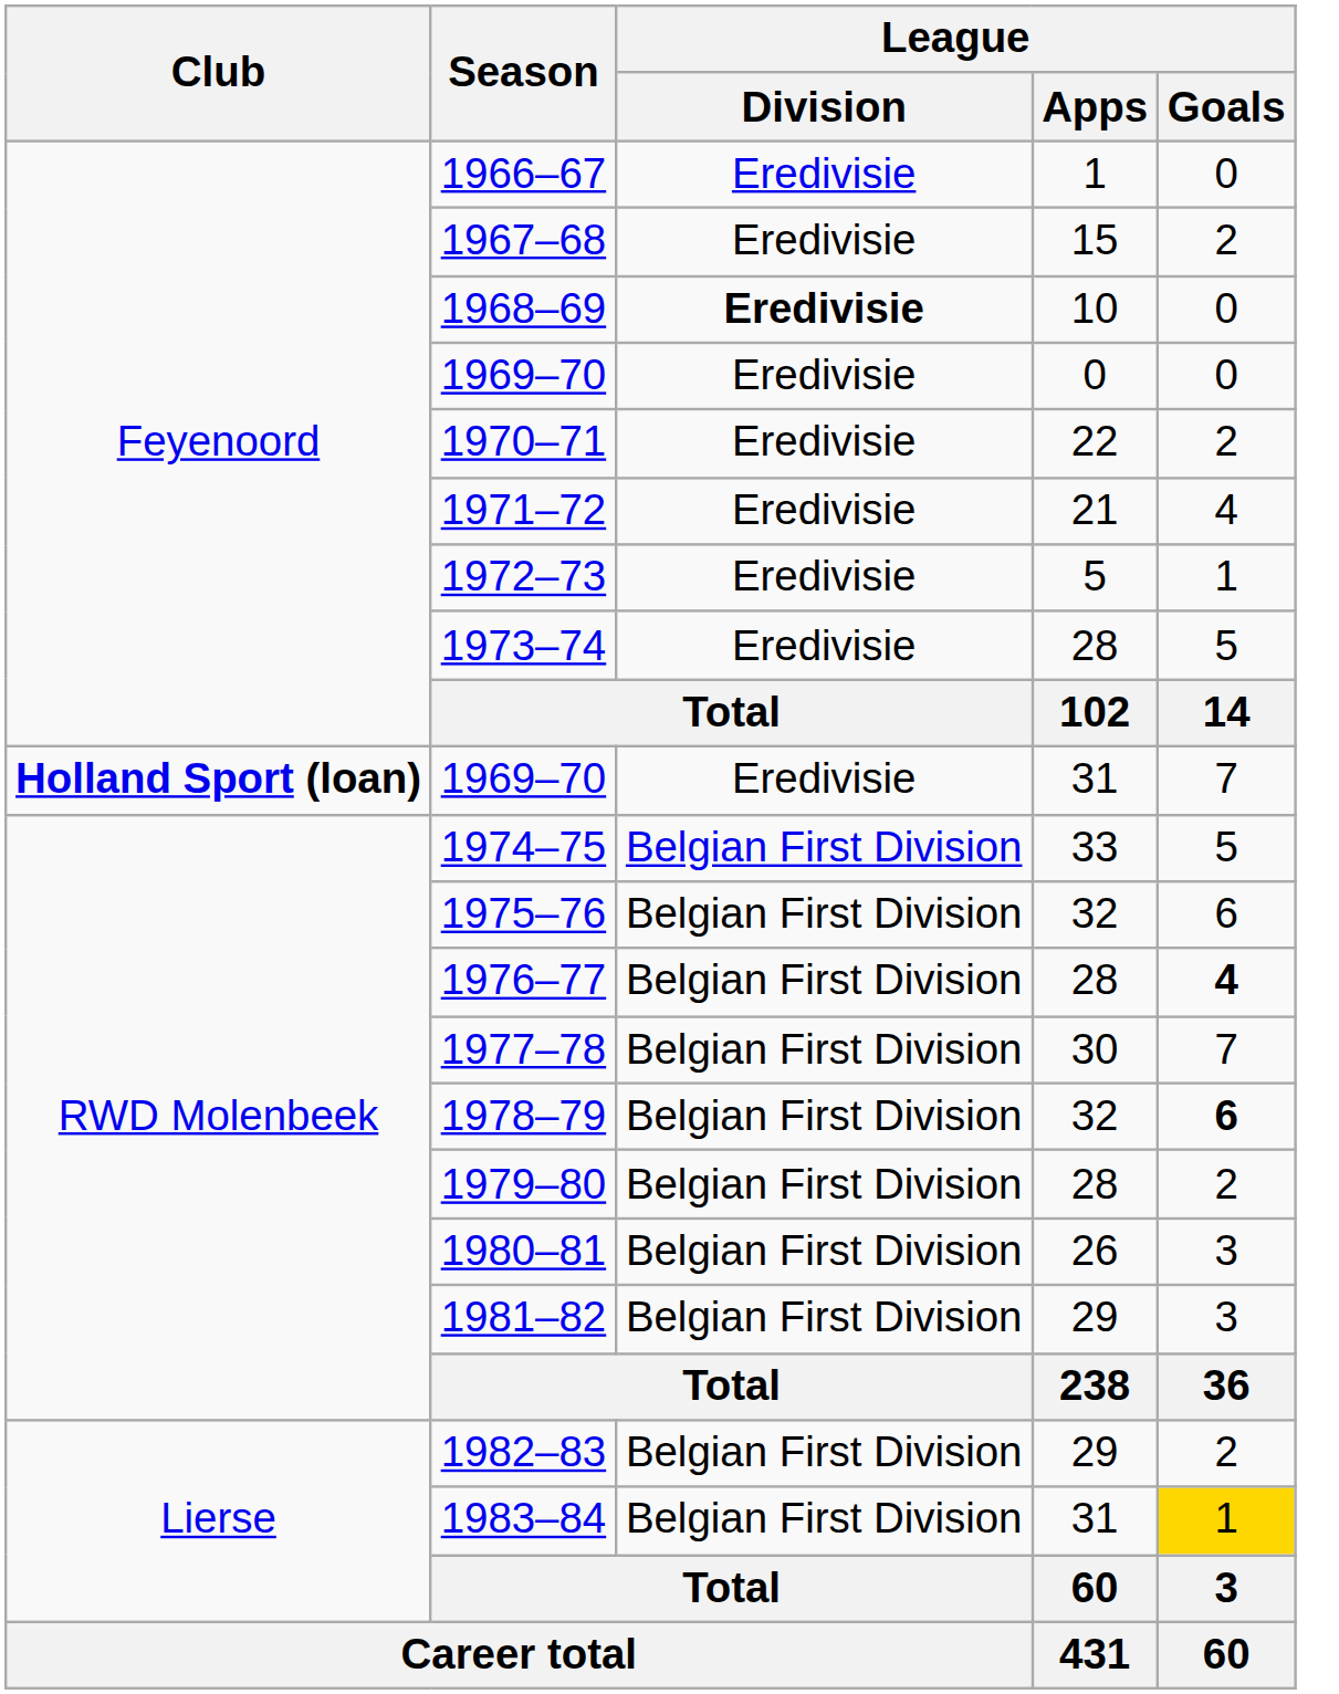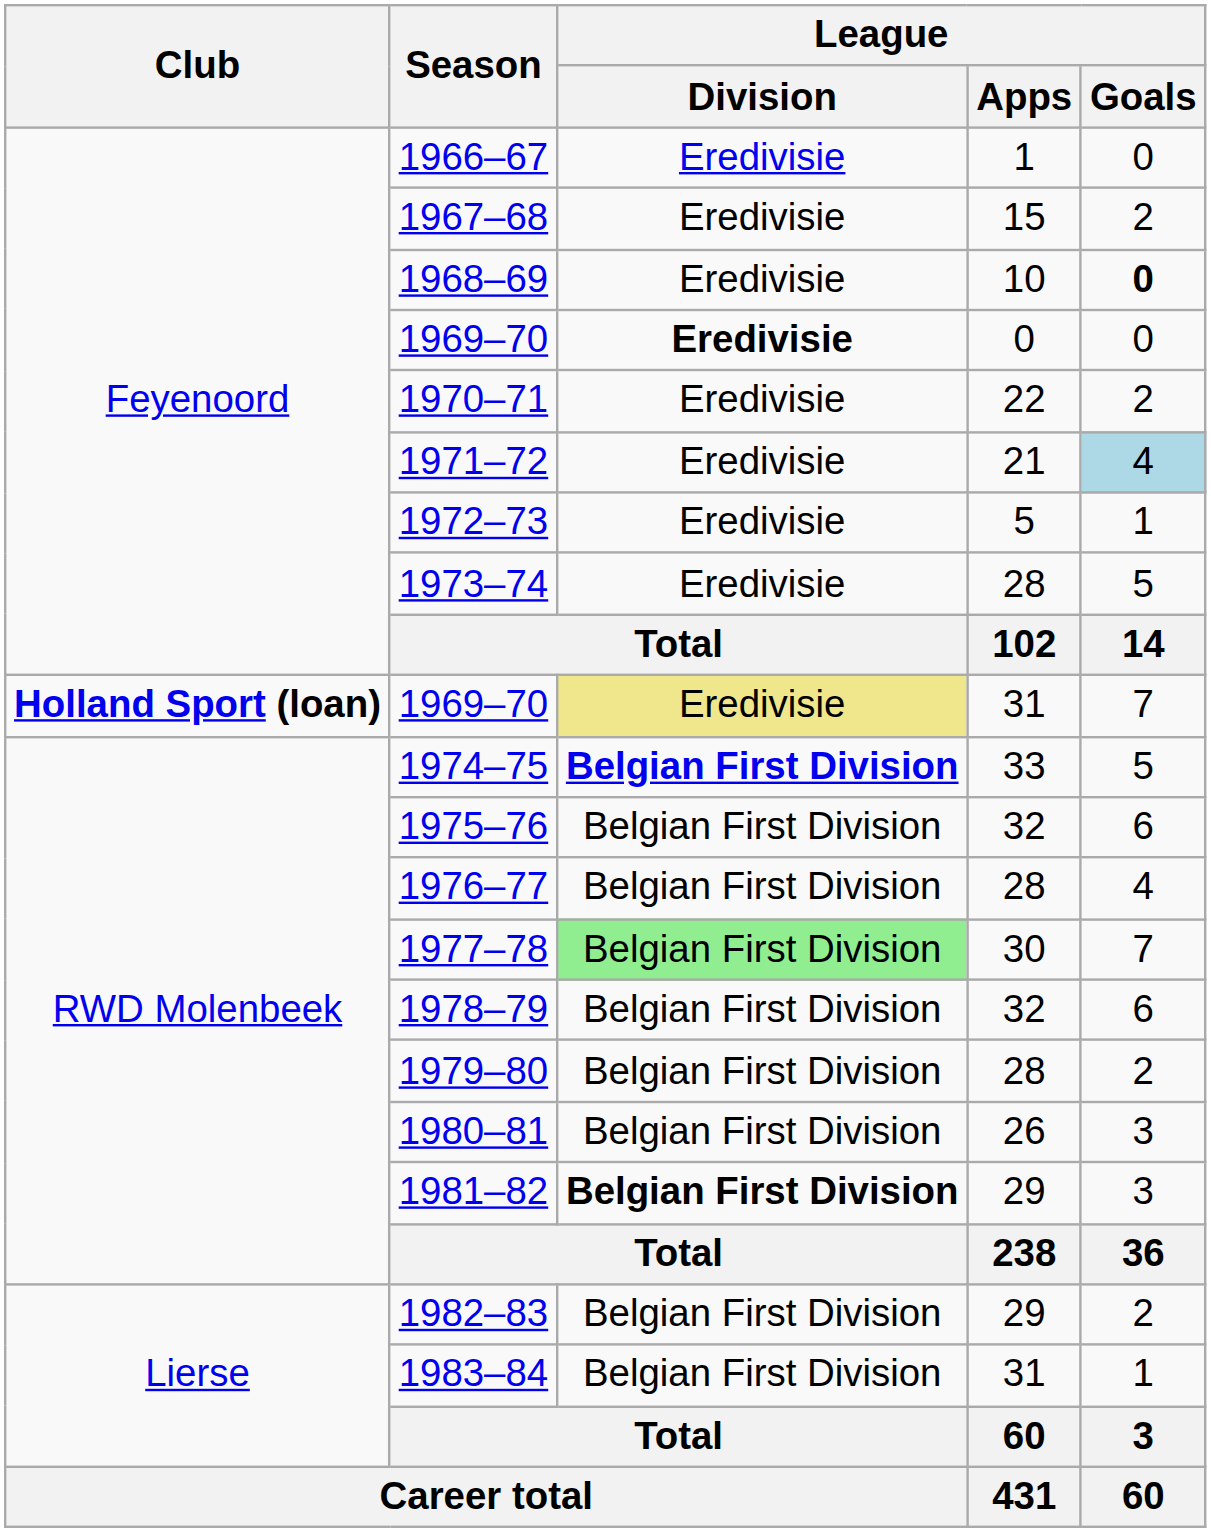1968–69 | League / Division: bold -> normal
1968–69 | League / Goals: normal -> bold
1969–70 / 0 | League / Division: normal -> bold
1971–72 | League / Goals: no background -> lightblue background
1969–70 / 31 | League / Division: no background -> khaki background
1974–75 | League / Division: normal -> bold
1976–77 | League / Goals: bold -> normal
1977–78 | League / Division: no background -> lightgreen background
1978–79 | League / Goals: bold -> normal
1981–82 | League / Division: normal -> bold
1983–84 | League / Goals: gold background -> no background
